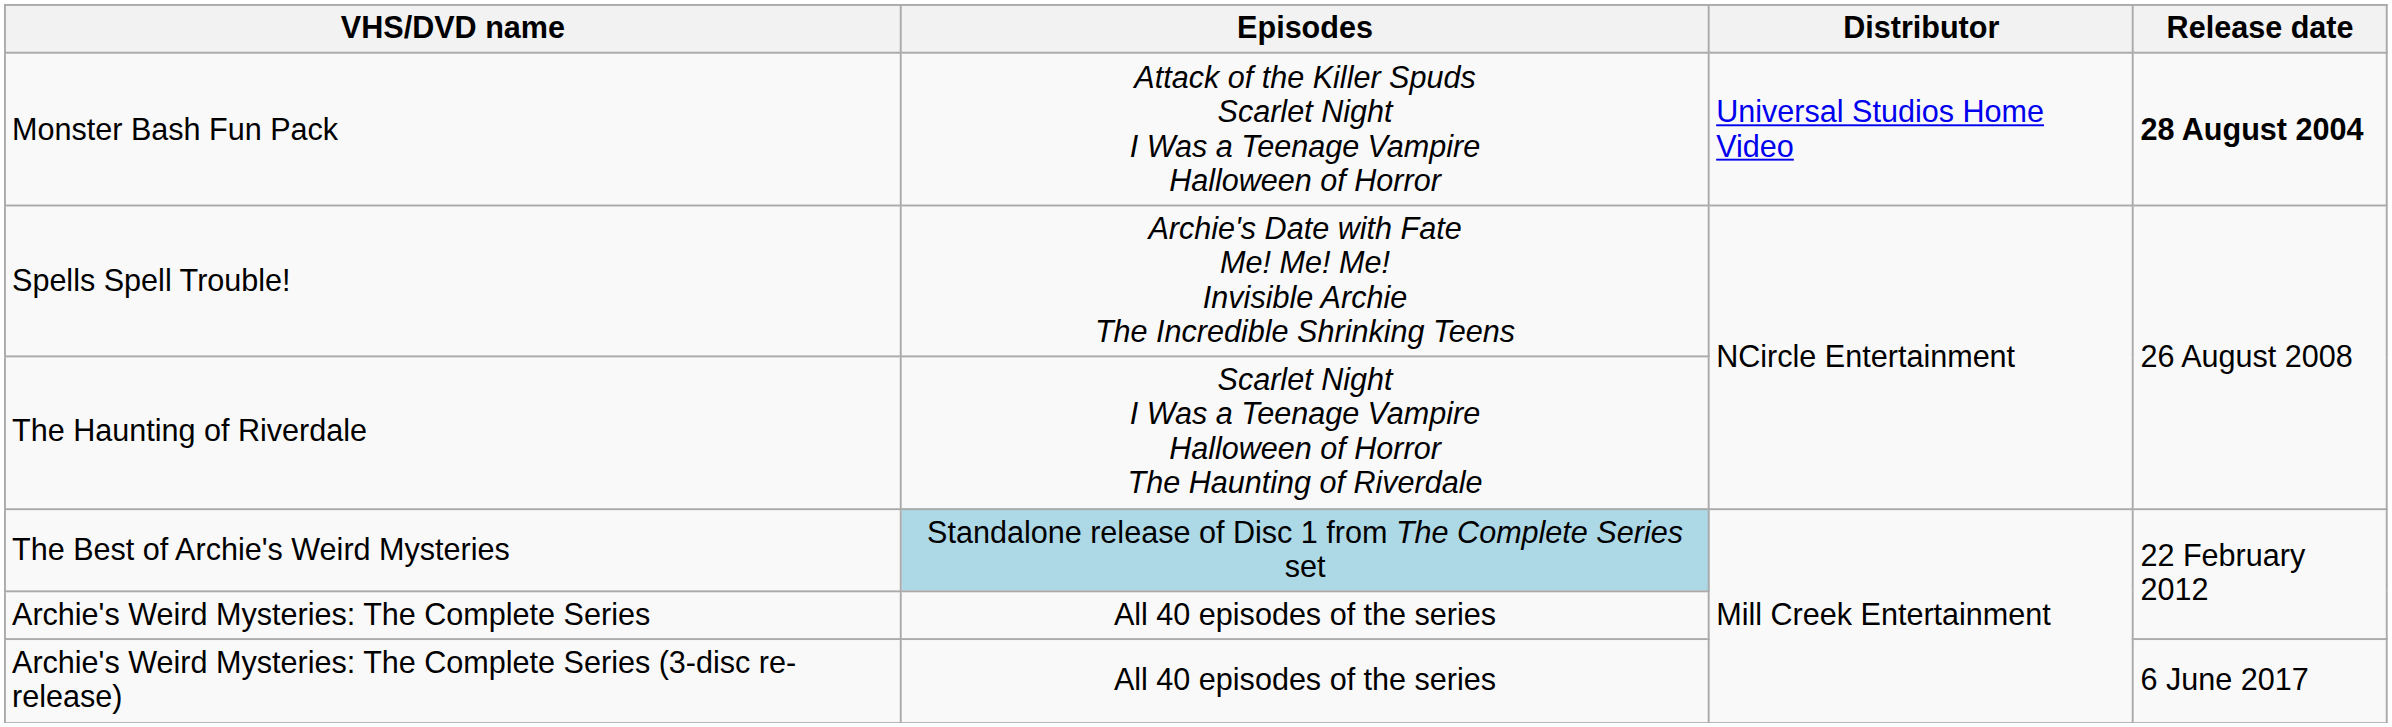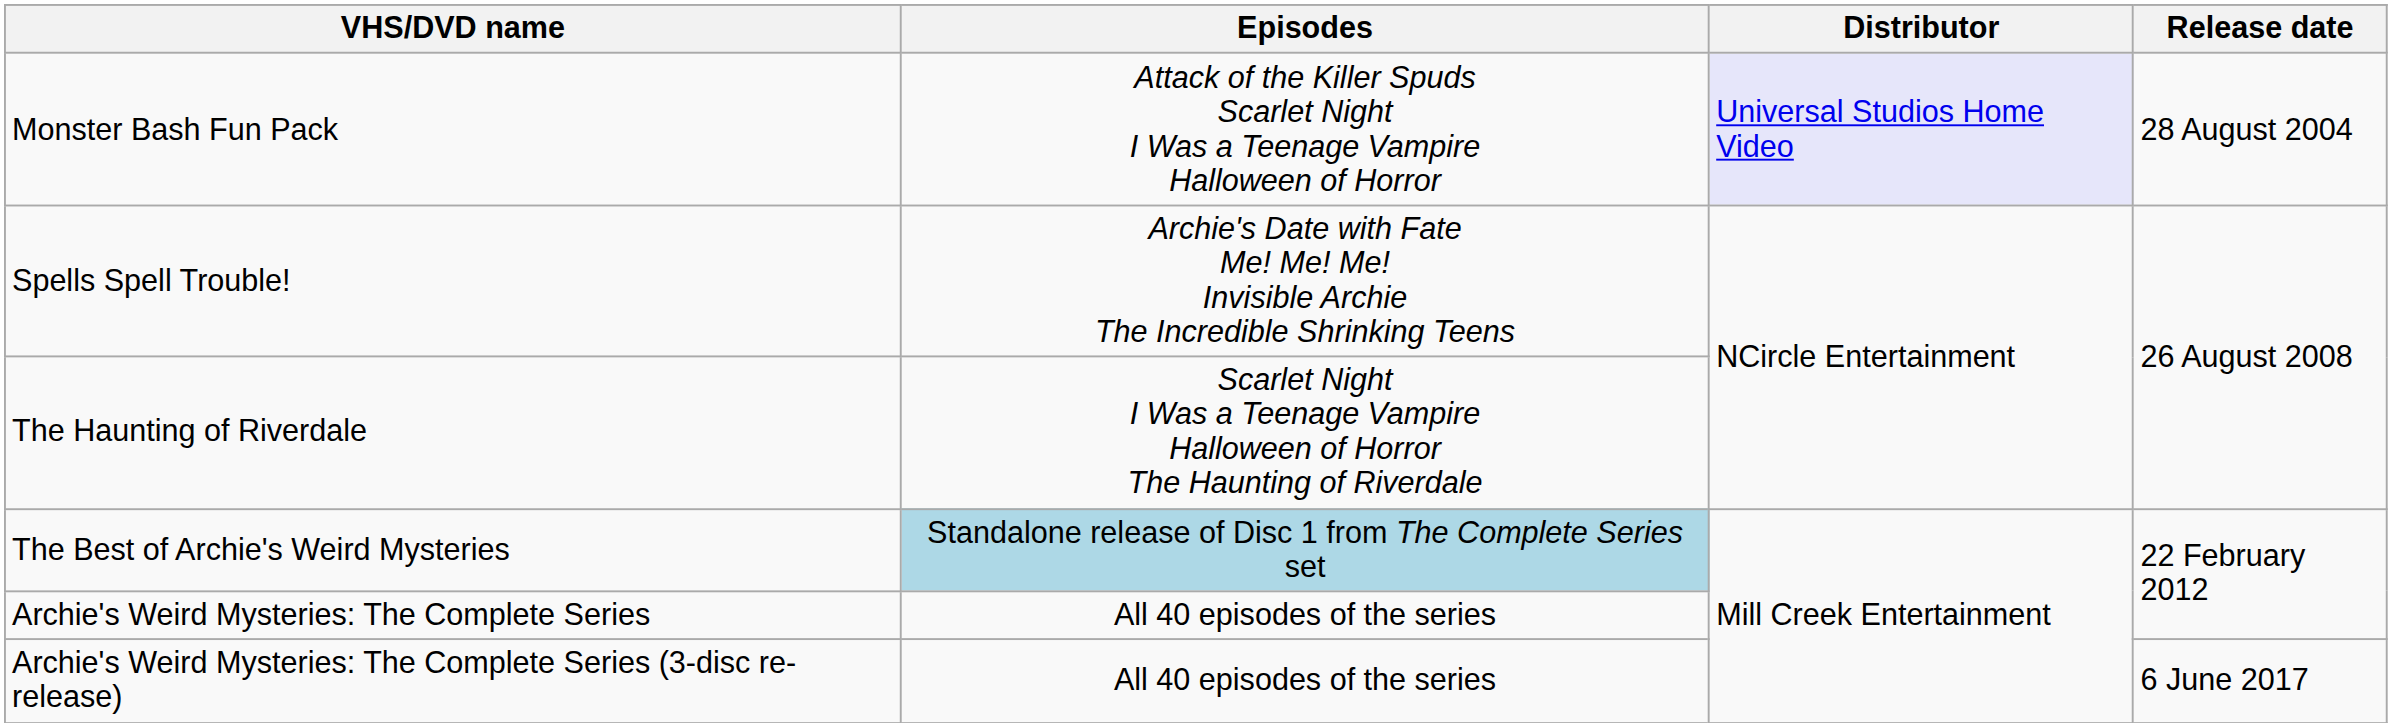Monster Bash Fun Pack | Distributor: no background -> lavender background
Monster Bash Fun Pack | Release date: bold -> normal
